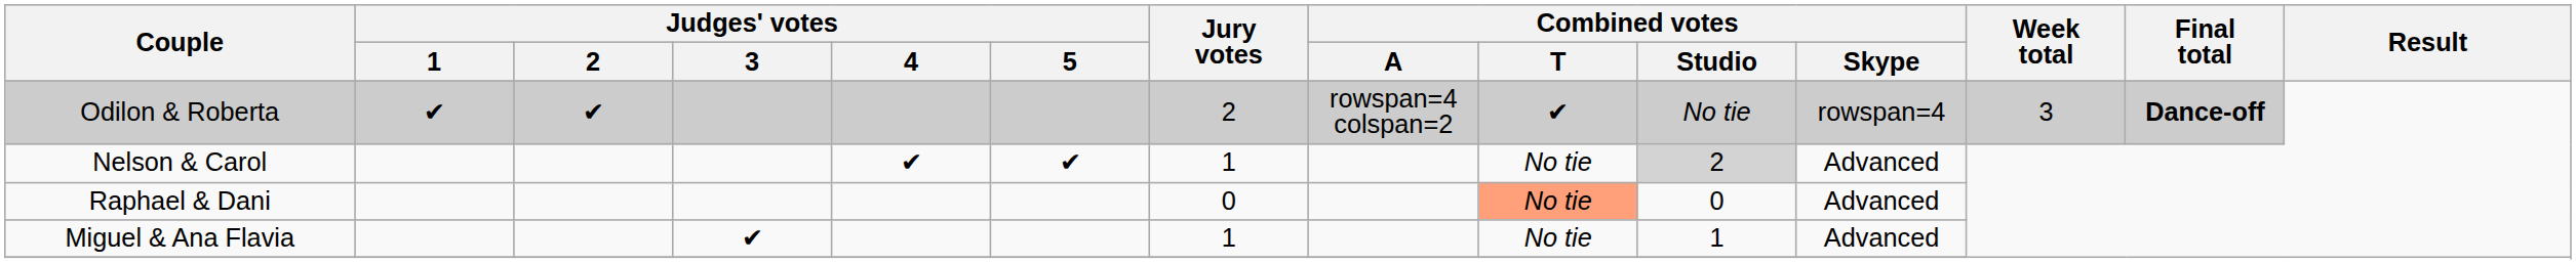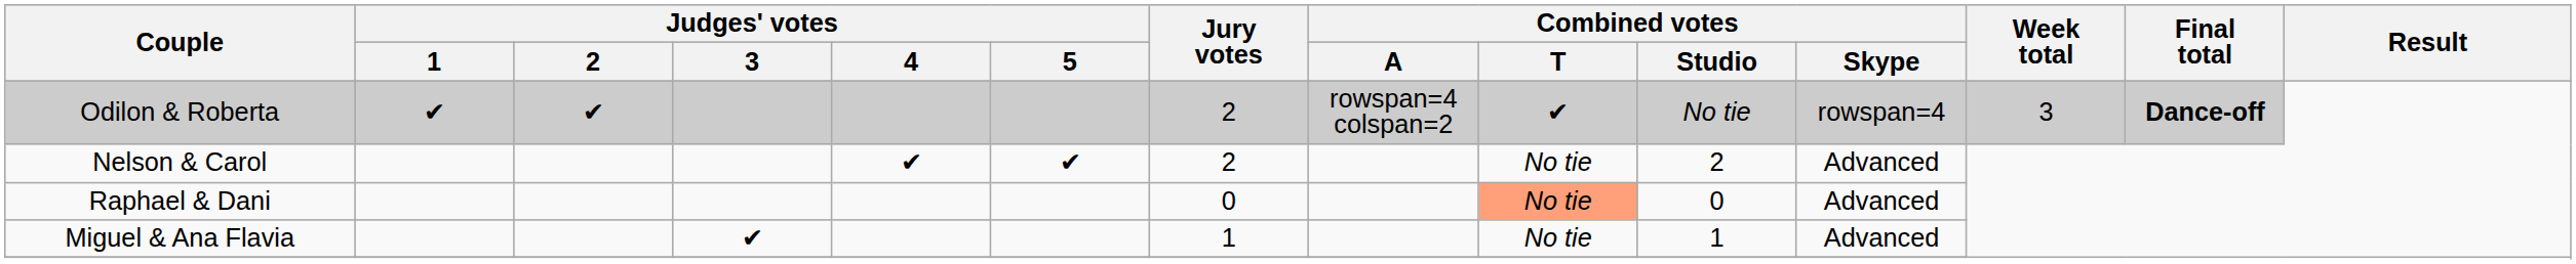Nelson & Carol | Jury votes: 1 -> 2
Nelson & Carol | Combined votes / Studio: lightgrey background -> no background
